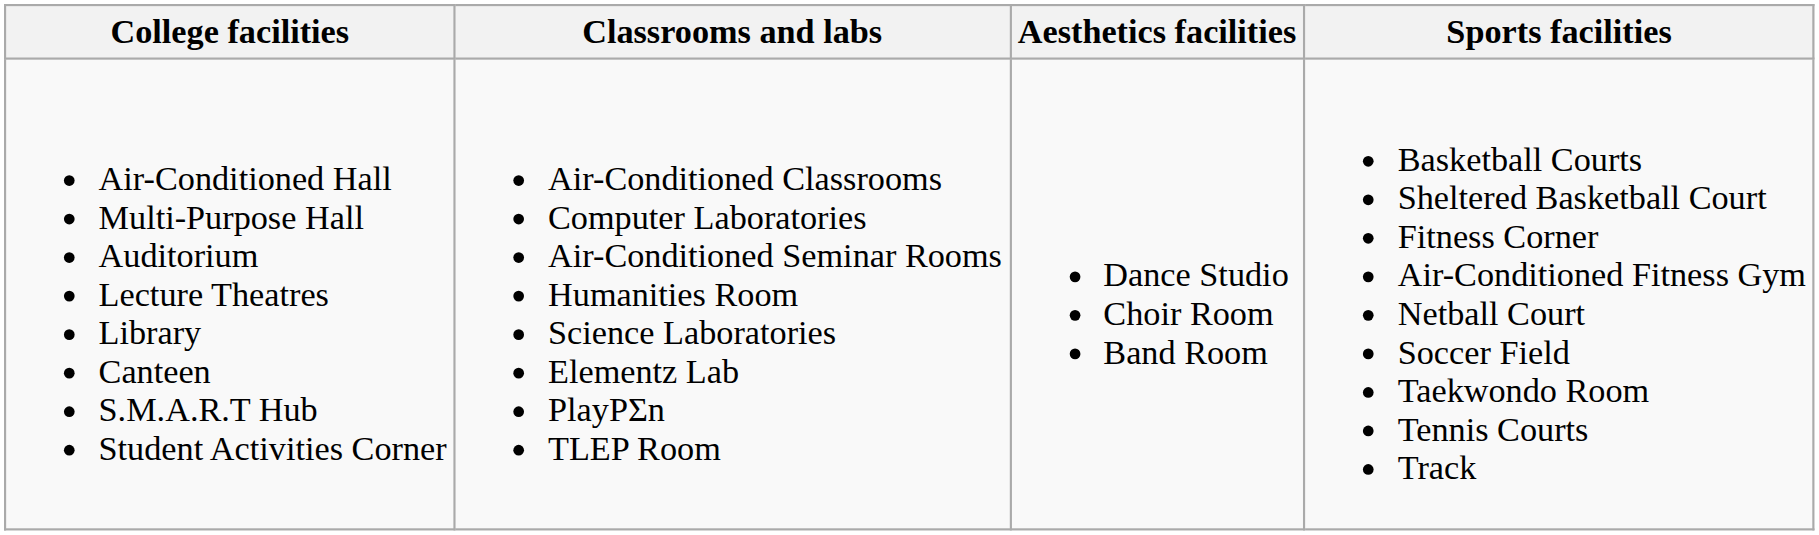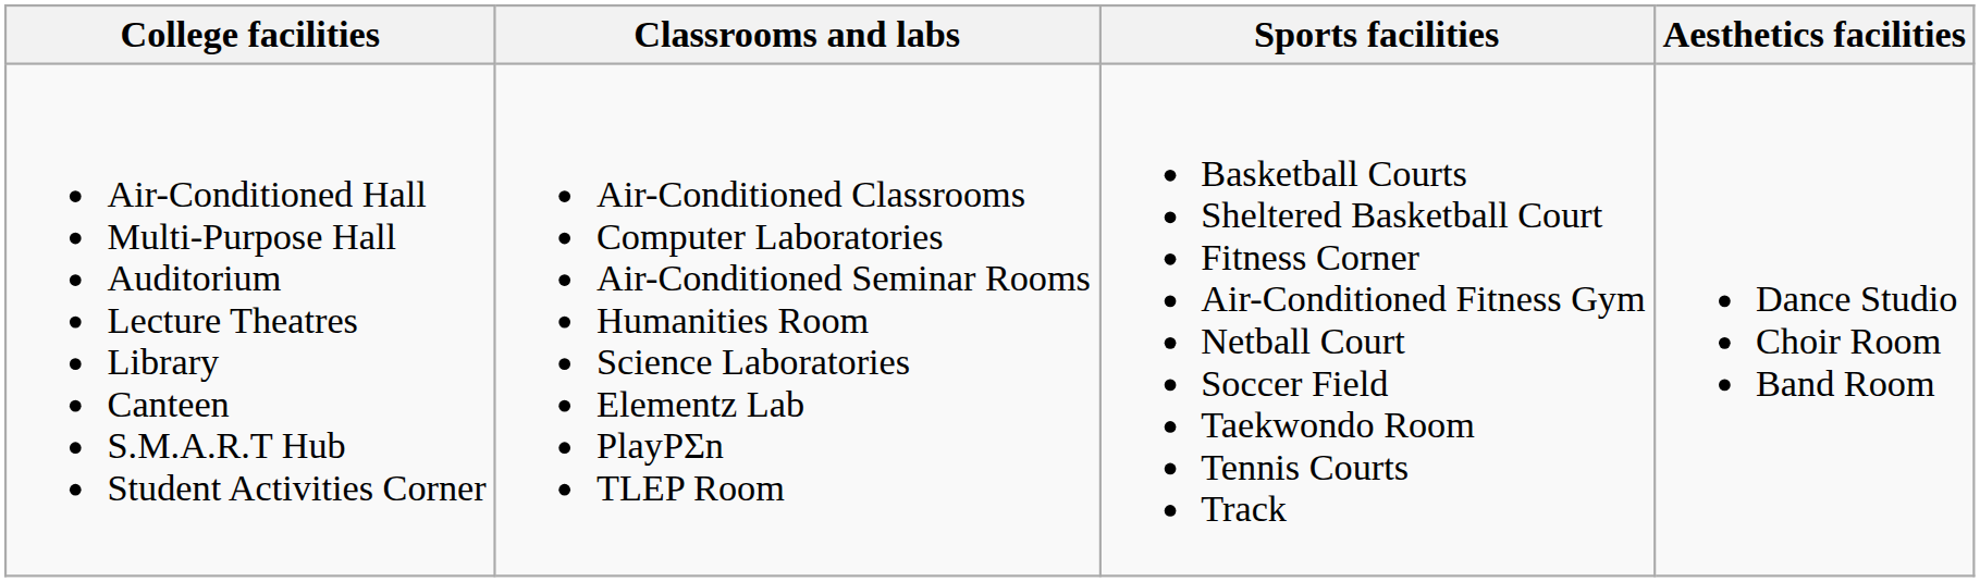columns swapped: Sports facilities <-> Aesthetics facilities
